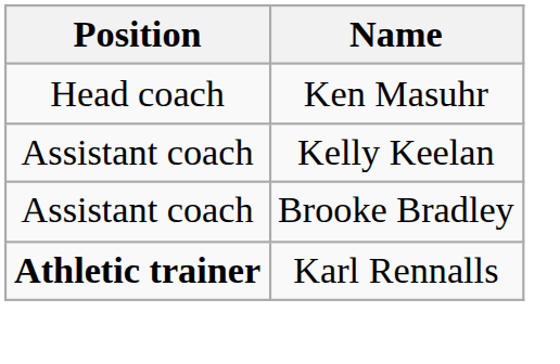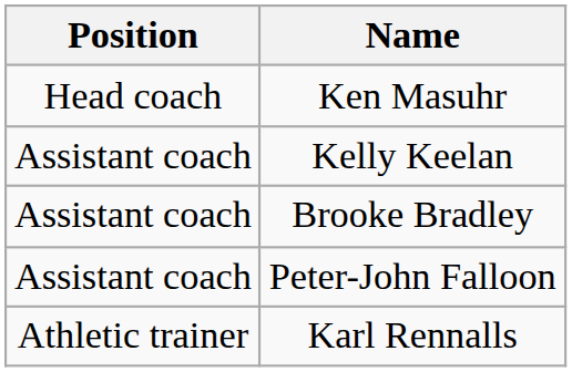+ row: Assistant coach | Peter-John Falloon
Karl Rennalls | Position: bold -> normal
